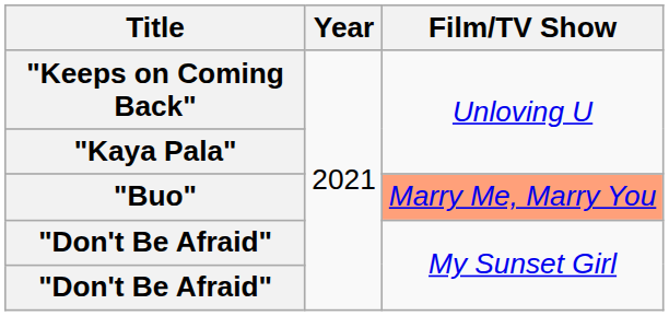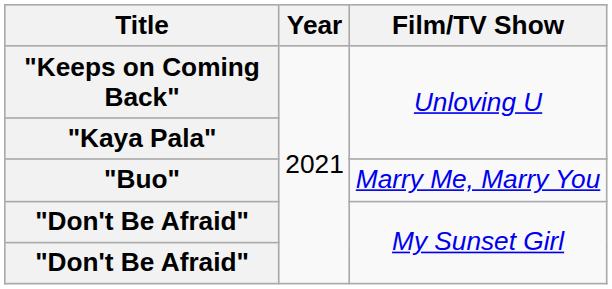"Buo" | Film/TV Show: lightsalmon background -> no background
